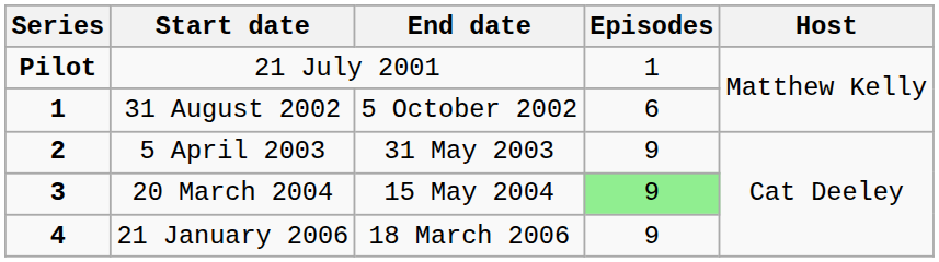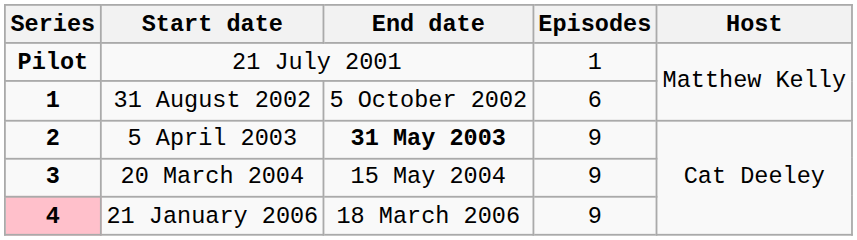5 April 2003 | End date: normal -> bold
20 March 2004 | Episodes: lightgreen background -> no background
21 January 2006 | Series: no background -> pink background
